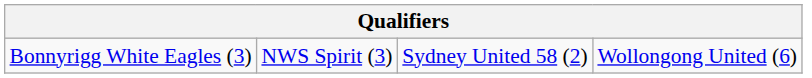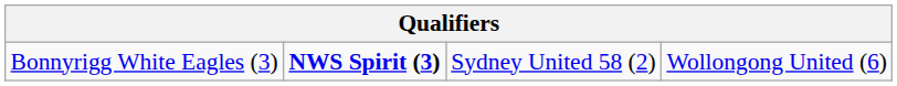Bonnyrigg White Eagles (3) | column 2: normal -> bold
